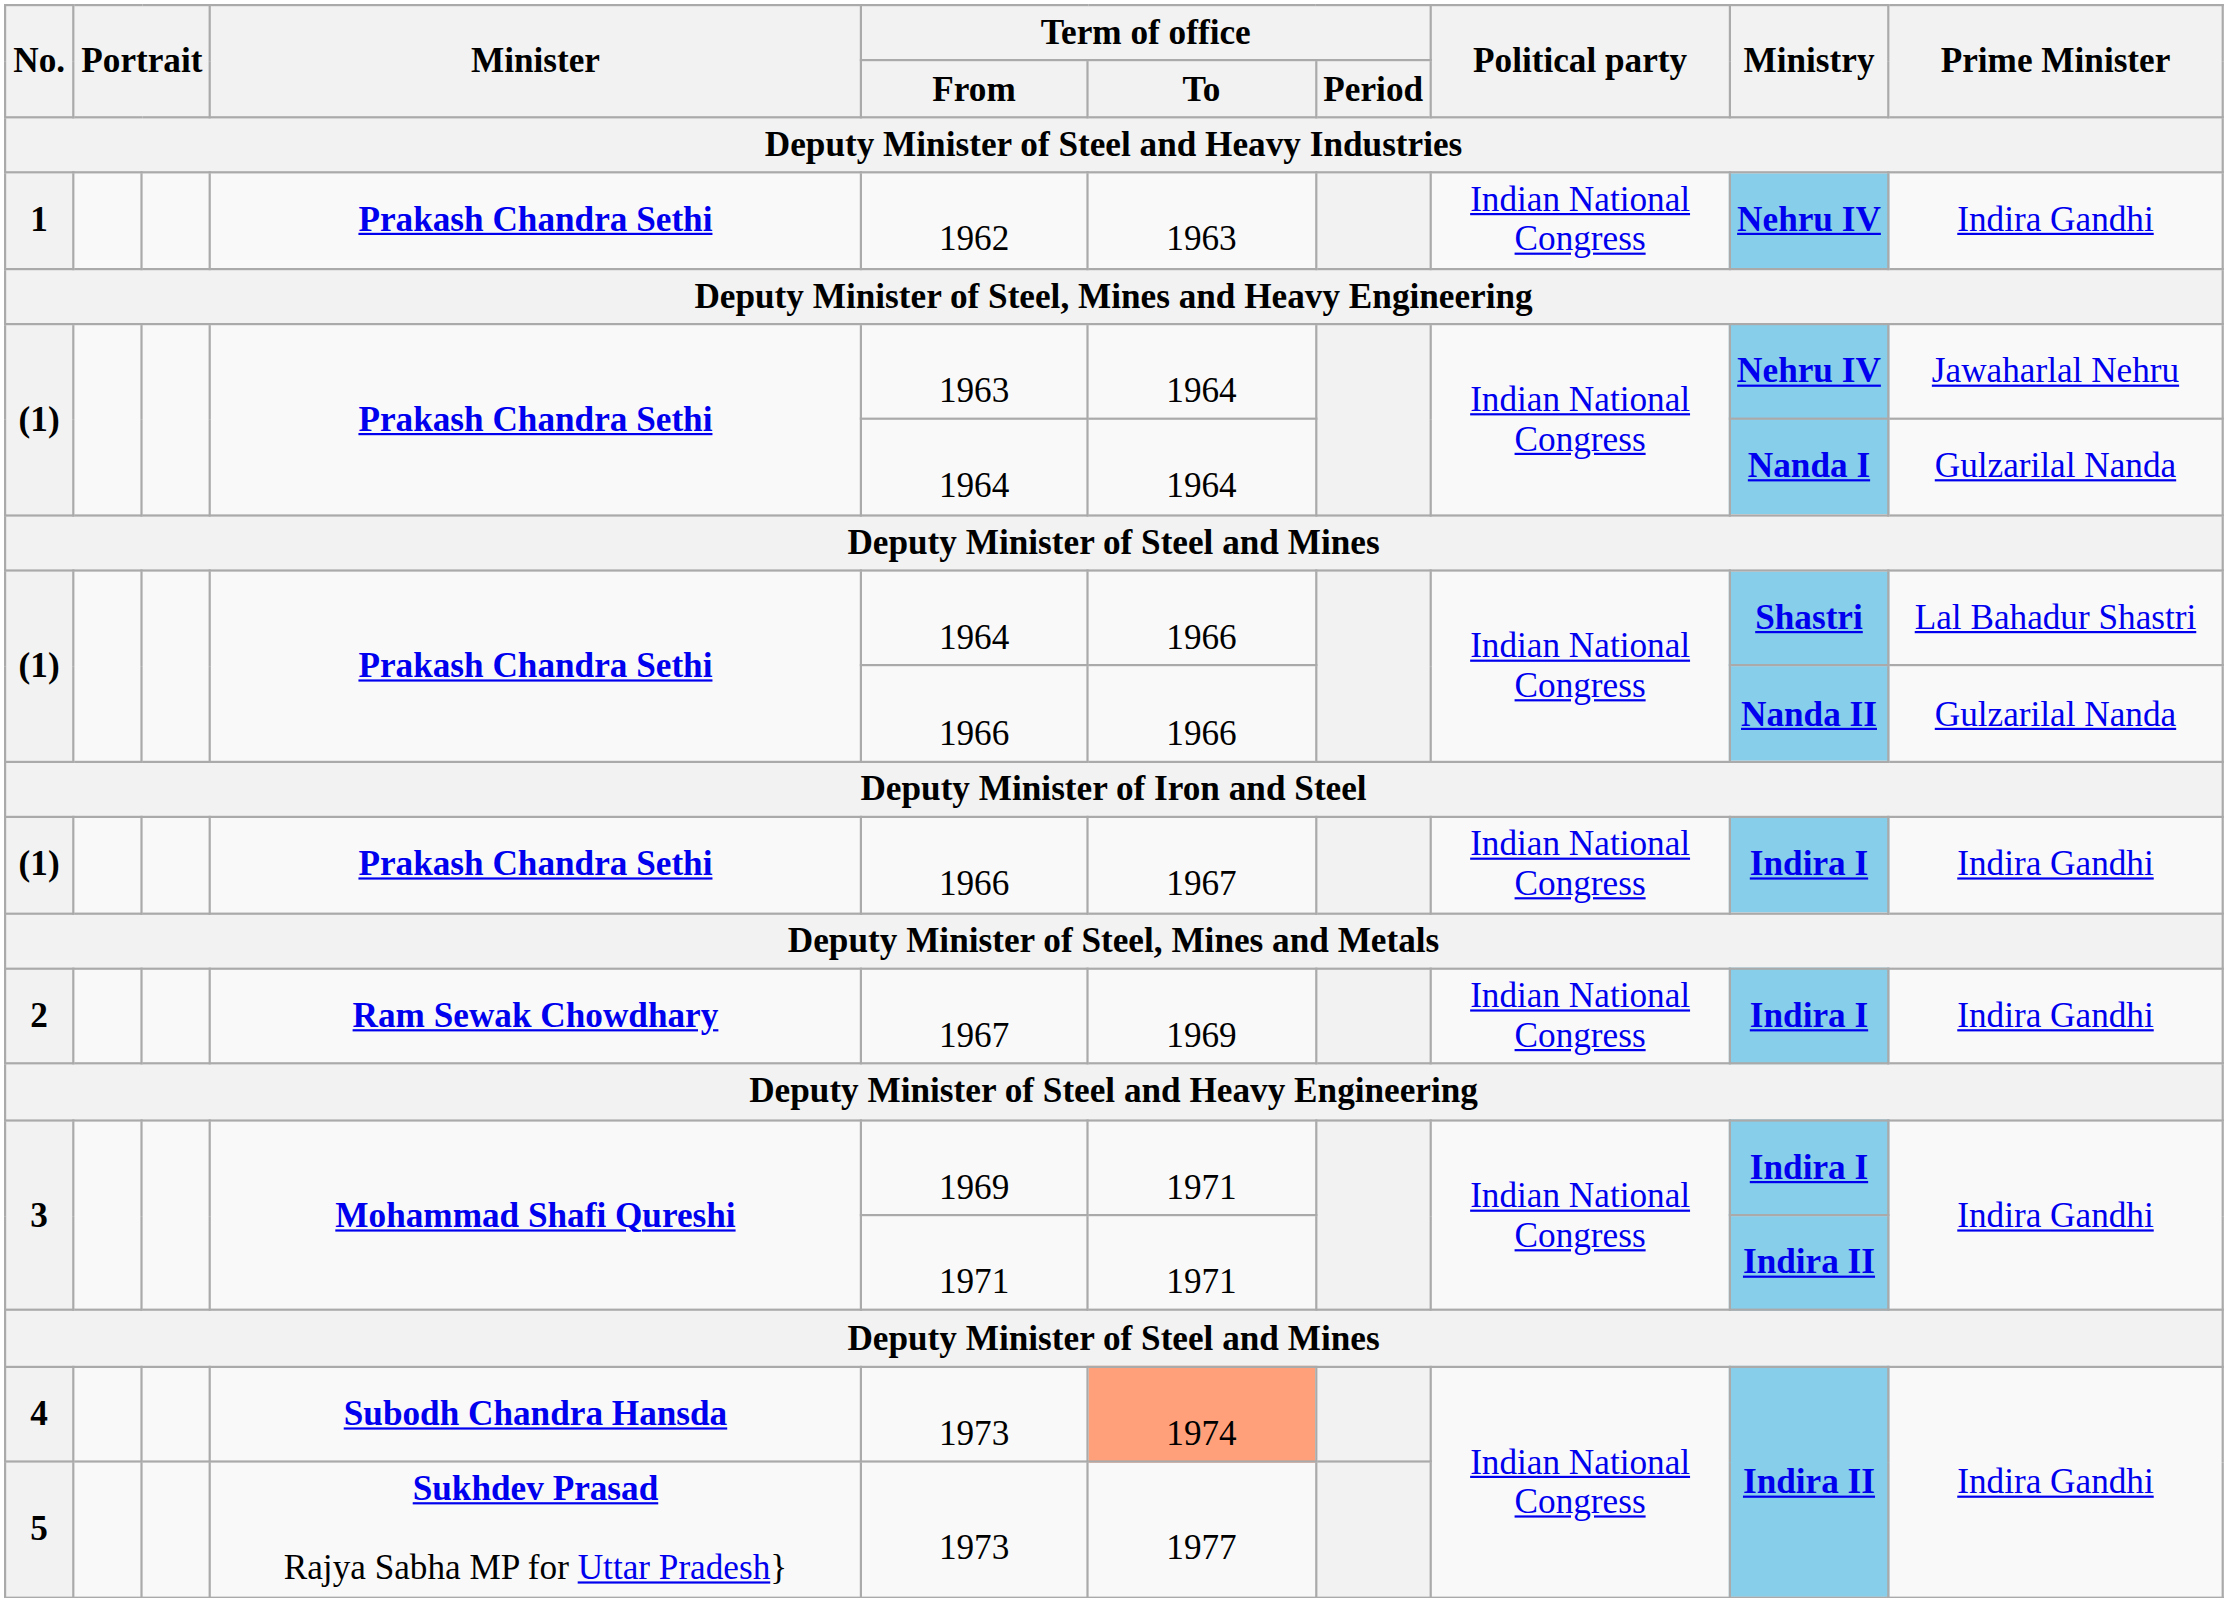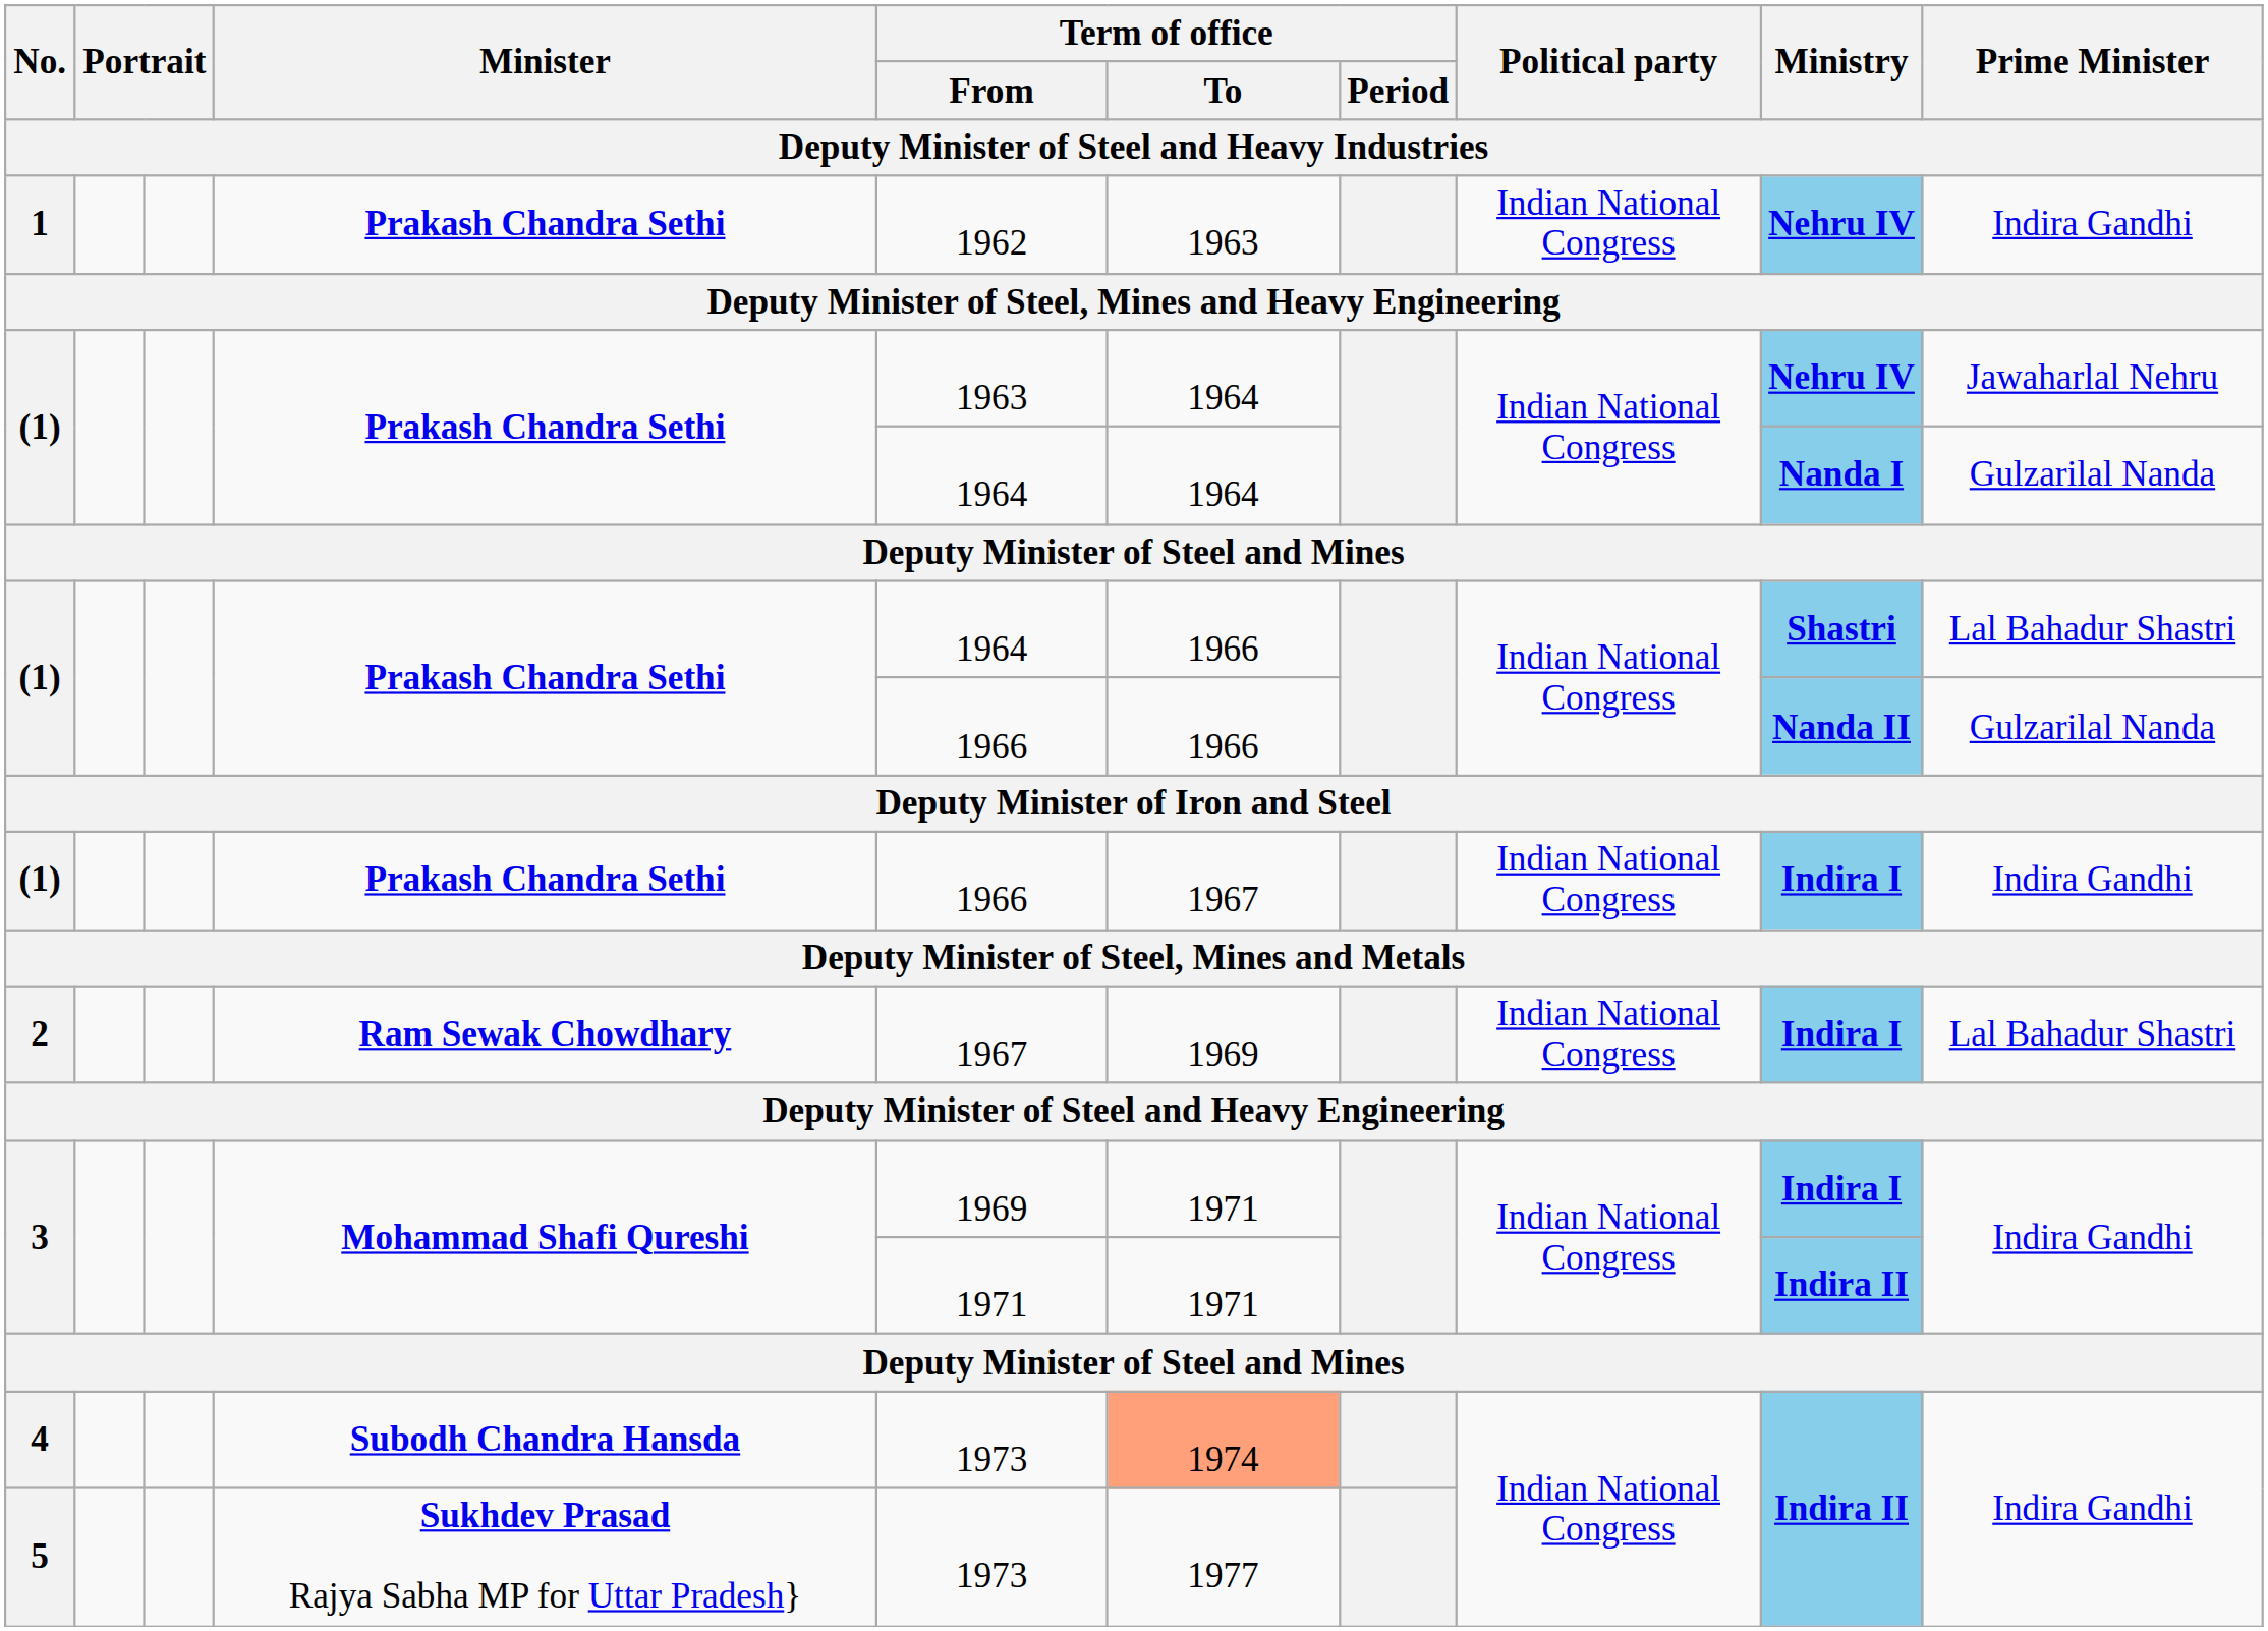2 | Prime Minister: Indira Gandhi -> Lal Bahadur Shastri
